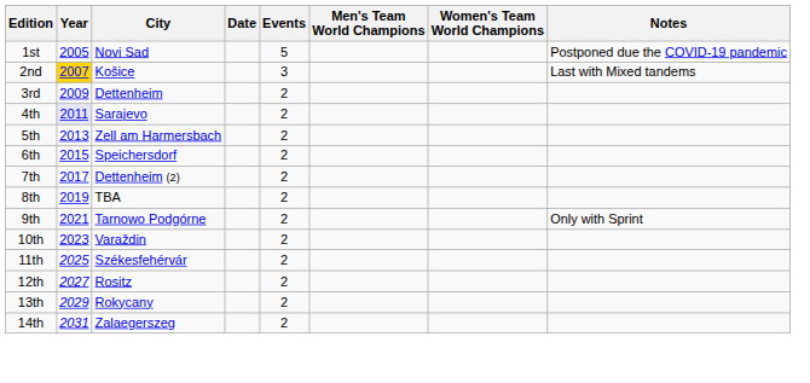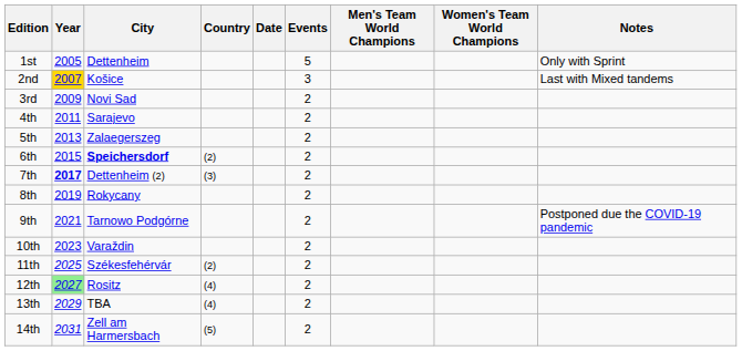+ column: Country | (2) | (3) | (2) | (4) | (4) | (5)
1st | City: Novi Sad -> Dettenheim
1st | Notes: Postponed due the COVID-19 pandemic -> Only with Sprint
3rd | City: Dettenheim -> Novi Sad
4th | Year: lavender background -> no background
5th | City: Zell am Harmersbach -> Zalaegerszeg
6th | City: normal -> bold
7th | Year: normal -> bold
8th | City: TBA -> Rokycany
9th | Notes: Only with Sprint -> Postponed due the COVID-19 pandemic
12th | Year: no background -> lightgreen background
13th | City: Rokycany -> TBA
14th | City: Zalaegerszeg -> Zell am Harmersbach
